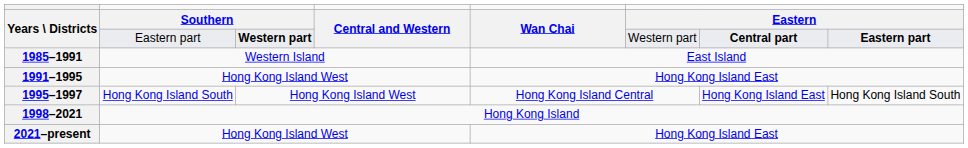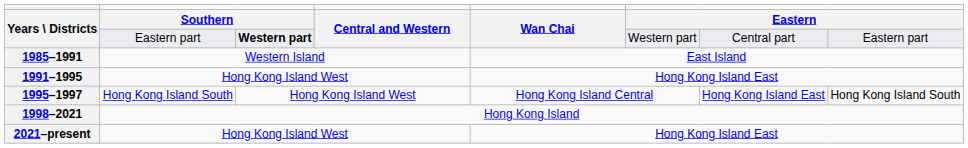Years \ Districts / Eastern part | column 7: bold -> normal
Years \ Districts / Eastern part | column 8: bold -> normal
